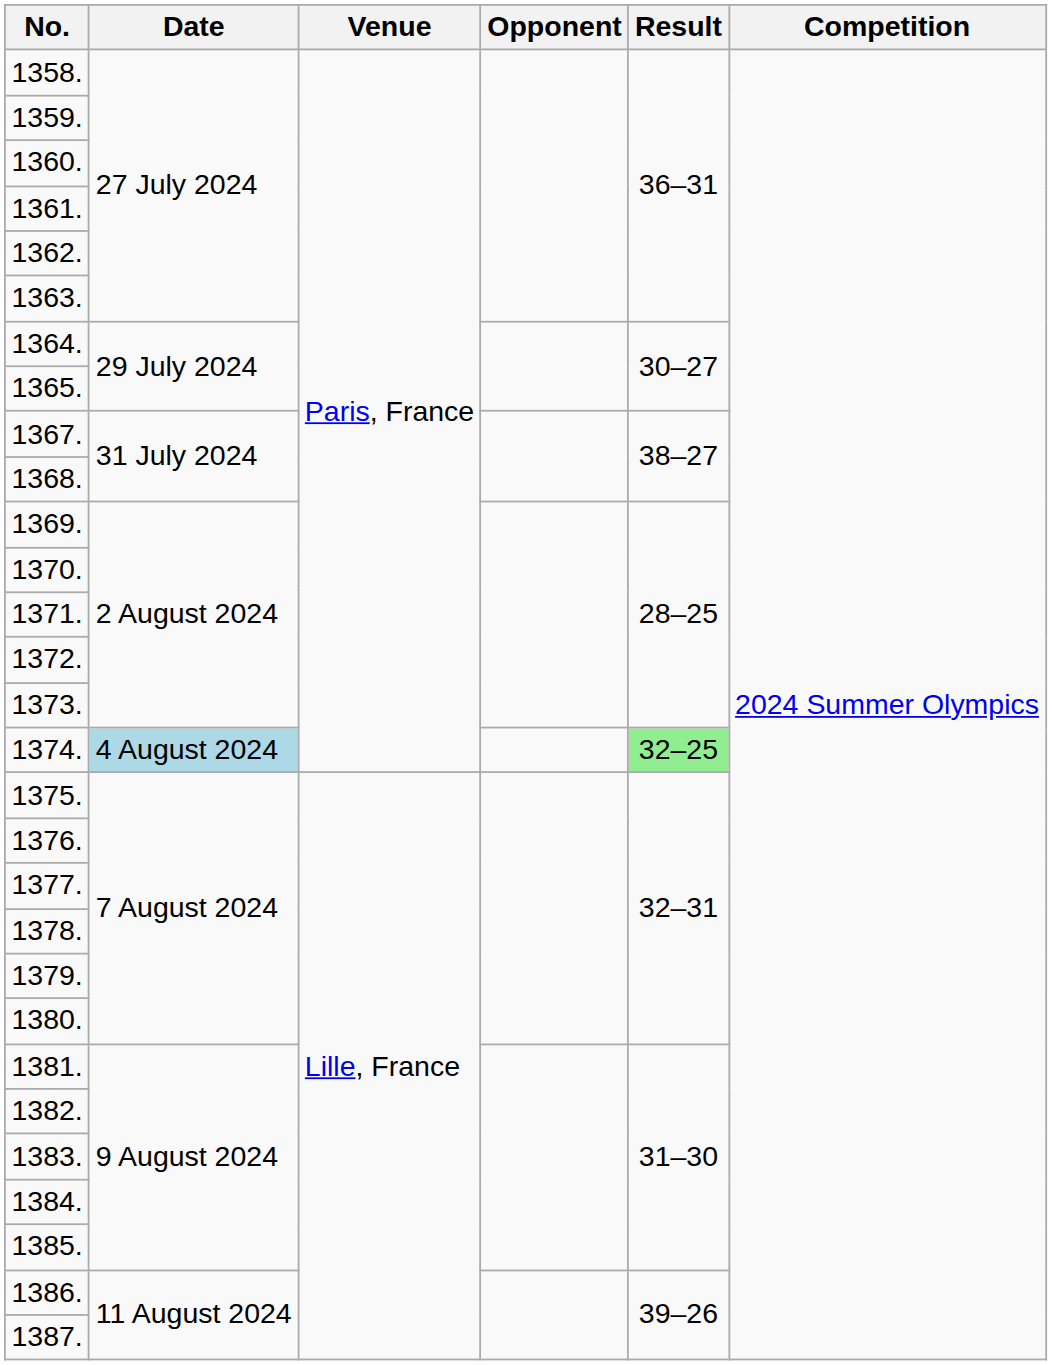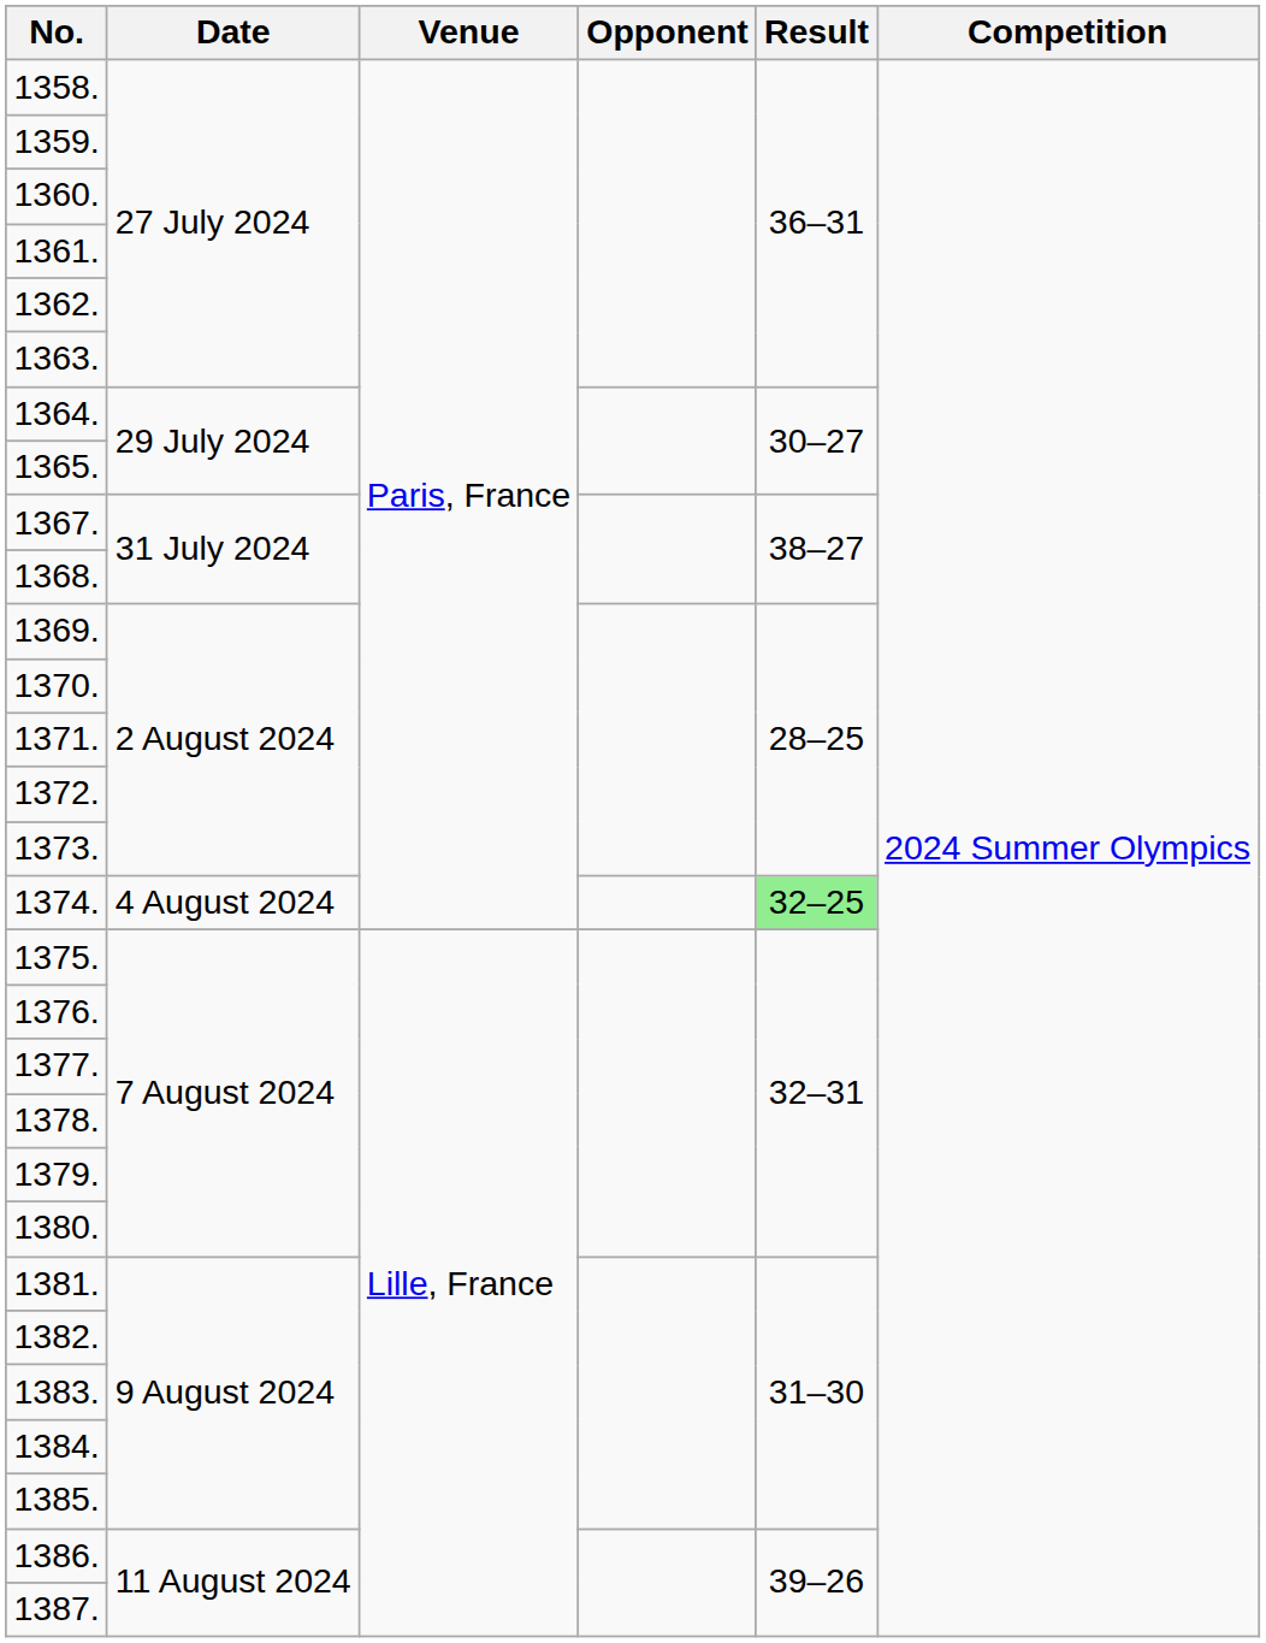1374. | Date: lightblue background -> no background
